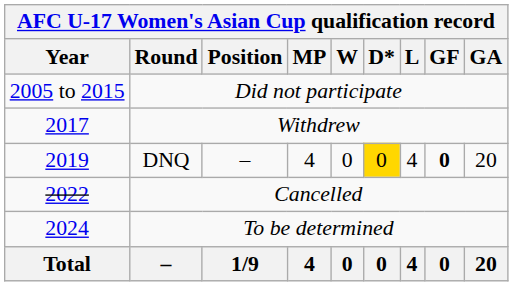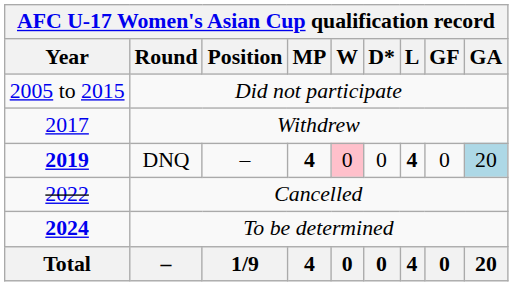DNQ | Year: normal -> bold
DNQ | MP: normal -> bold
DNQ | W: no background -> pink background
DNQ | D*: gold background -> no background
DNQ | L: normal -> bold
DNQ | GF: bold -> normal
DNQ | GA: no background -> lightblue background
To be determined | Year: normal -> bold
